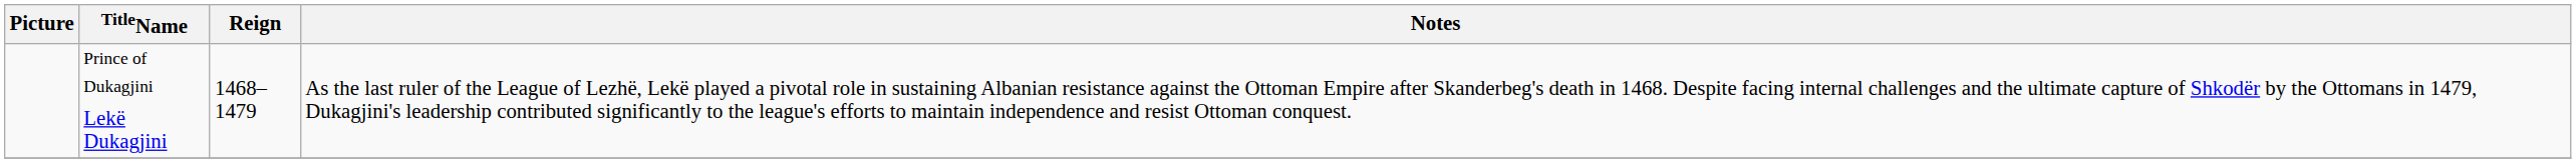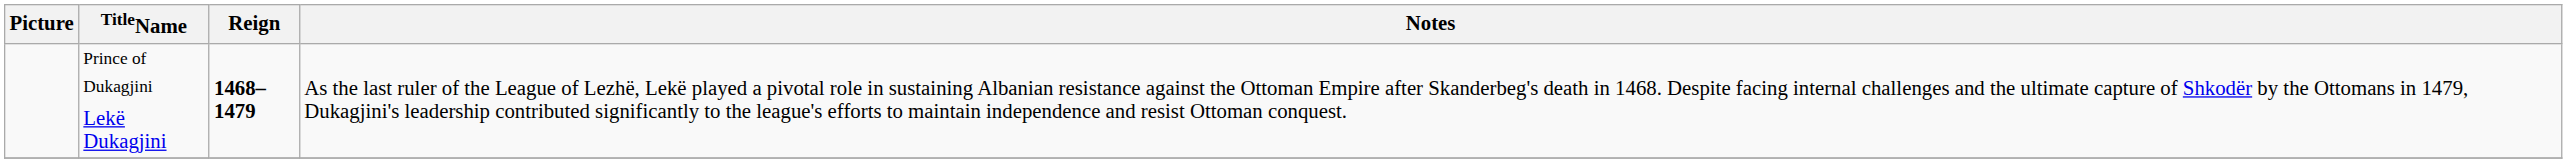Prince of Dukagjini Lekë Dukagjini | Reign: normal -> bold
